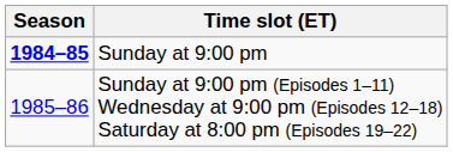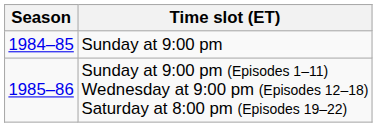Sunday at 9:00 pm | Season: bold -> normal
